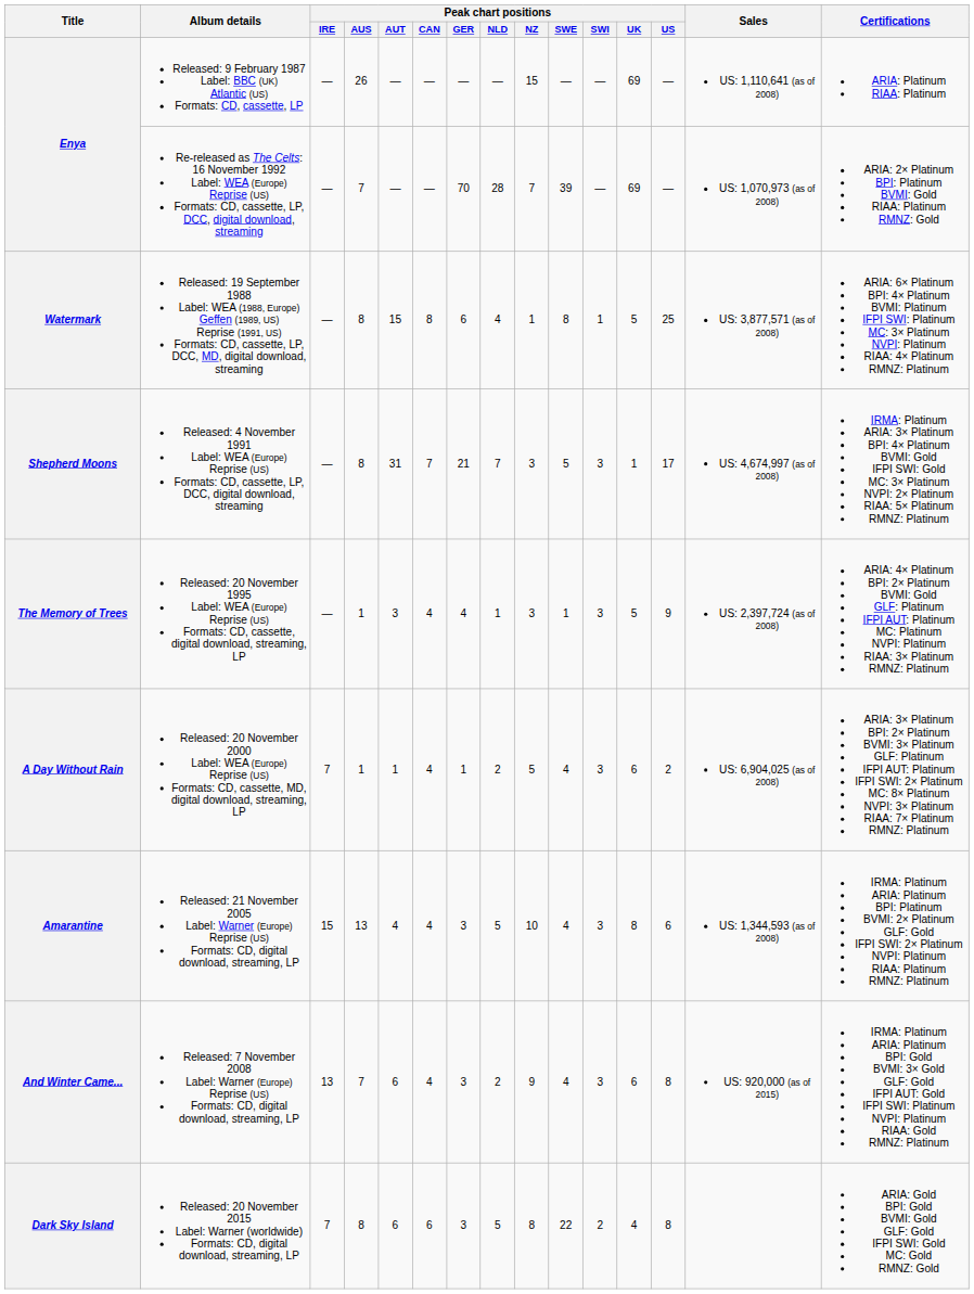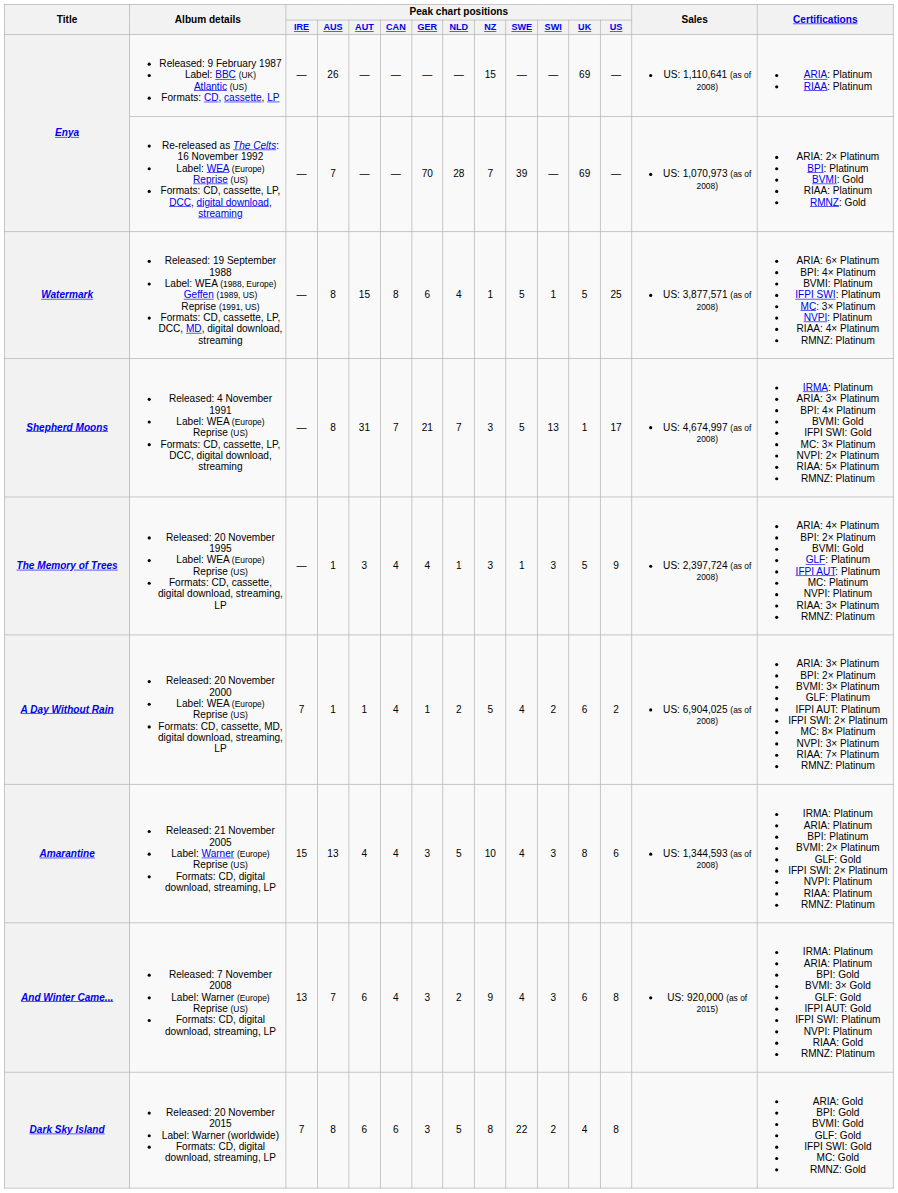row 5 | Peak chart positions / SWE: 8 -> 5
row 6 | Peak chart positions / SWI: 3 -> 13
row 8 | Peak chart positions / SWI: 3 -> 2
